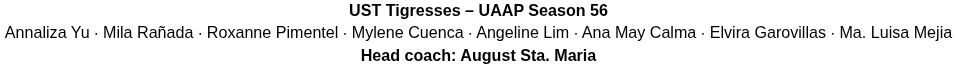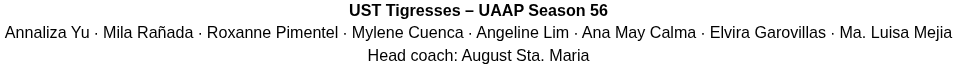row 3 | column 1: bold -> normal
